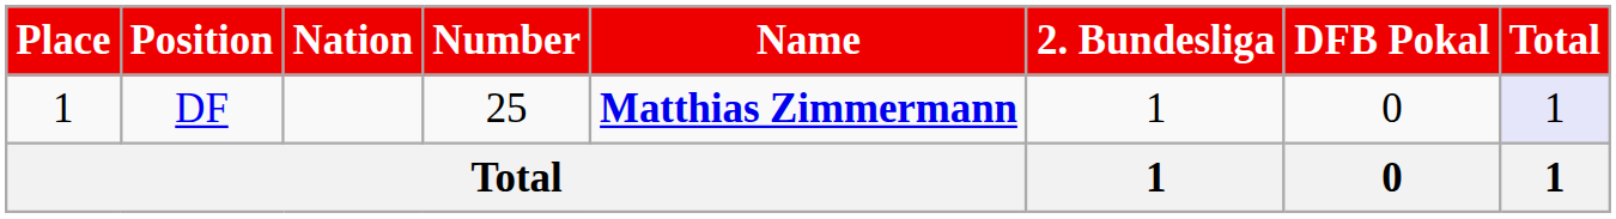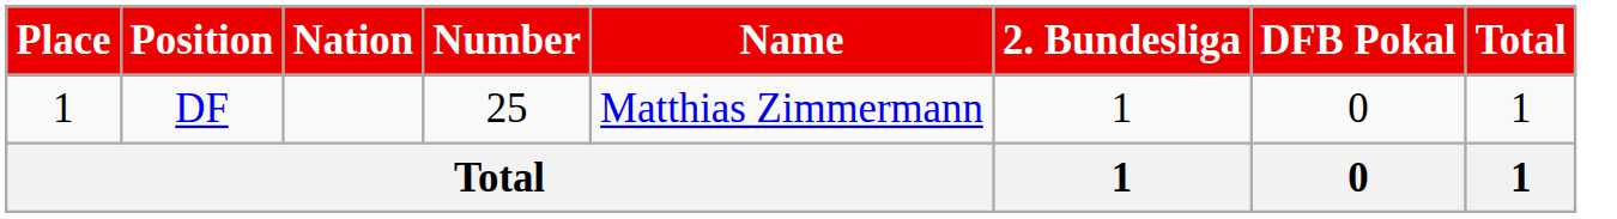DF | Name: bold -> normal
DF | Total: lavender background -> no background
